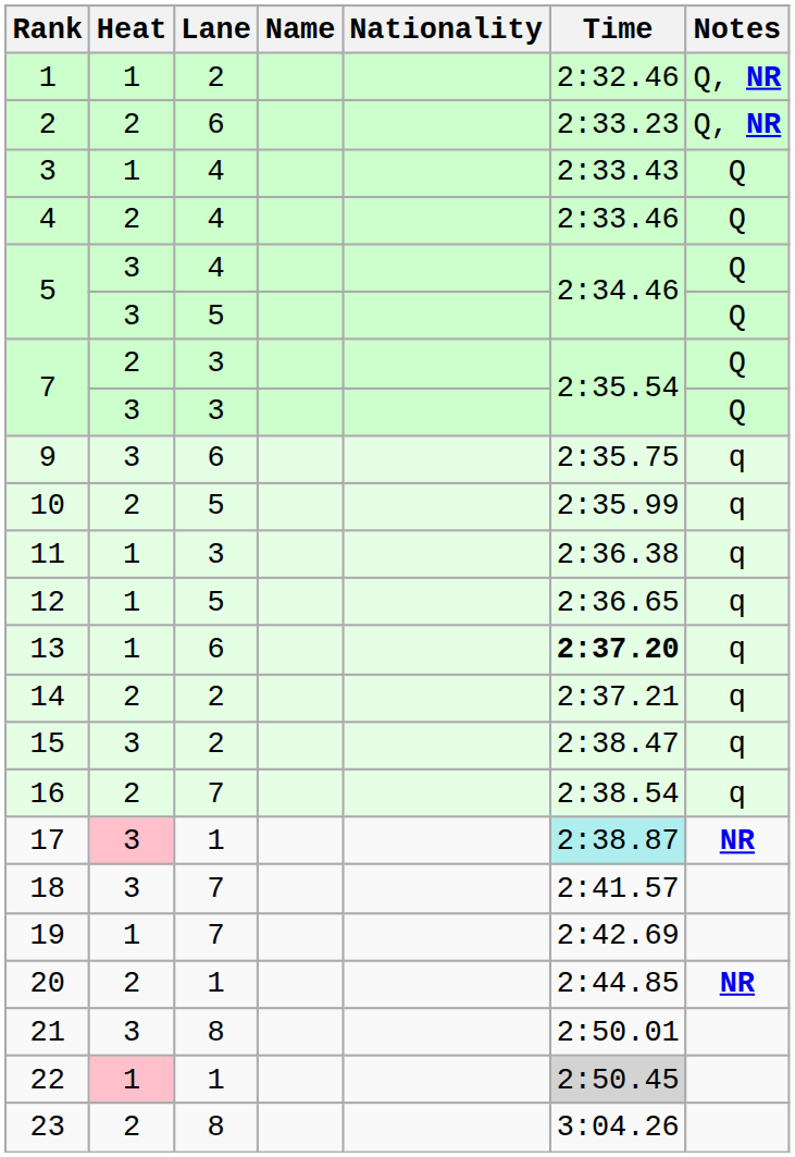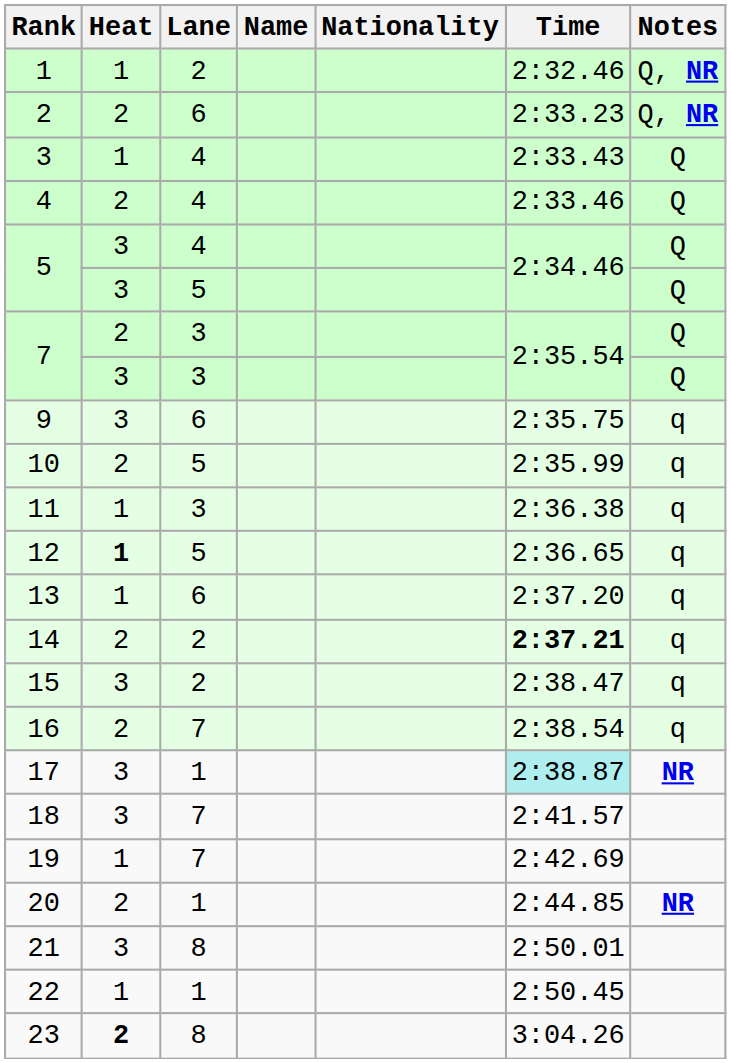12 | Heat: normal -> bold
13 | Time: bold -> normal
14 | Time: normal -> bold
17 | Heat: pink background -> no background
22 | Heat: pink background -> no background
22 | Time: lightgrey background -> no background
23 | Heat: normal -> bold
